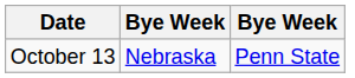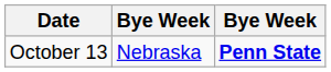October 13 | column 3: normal -> bold
